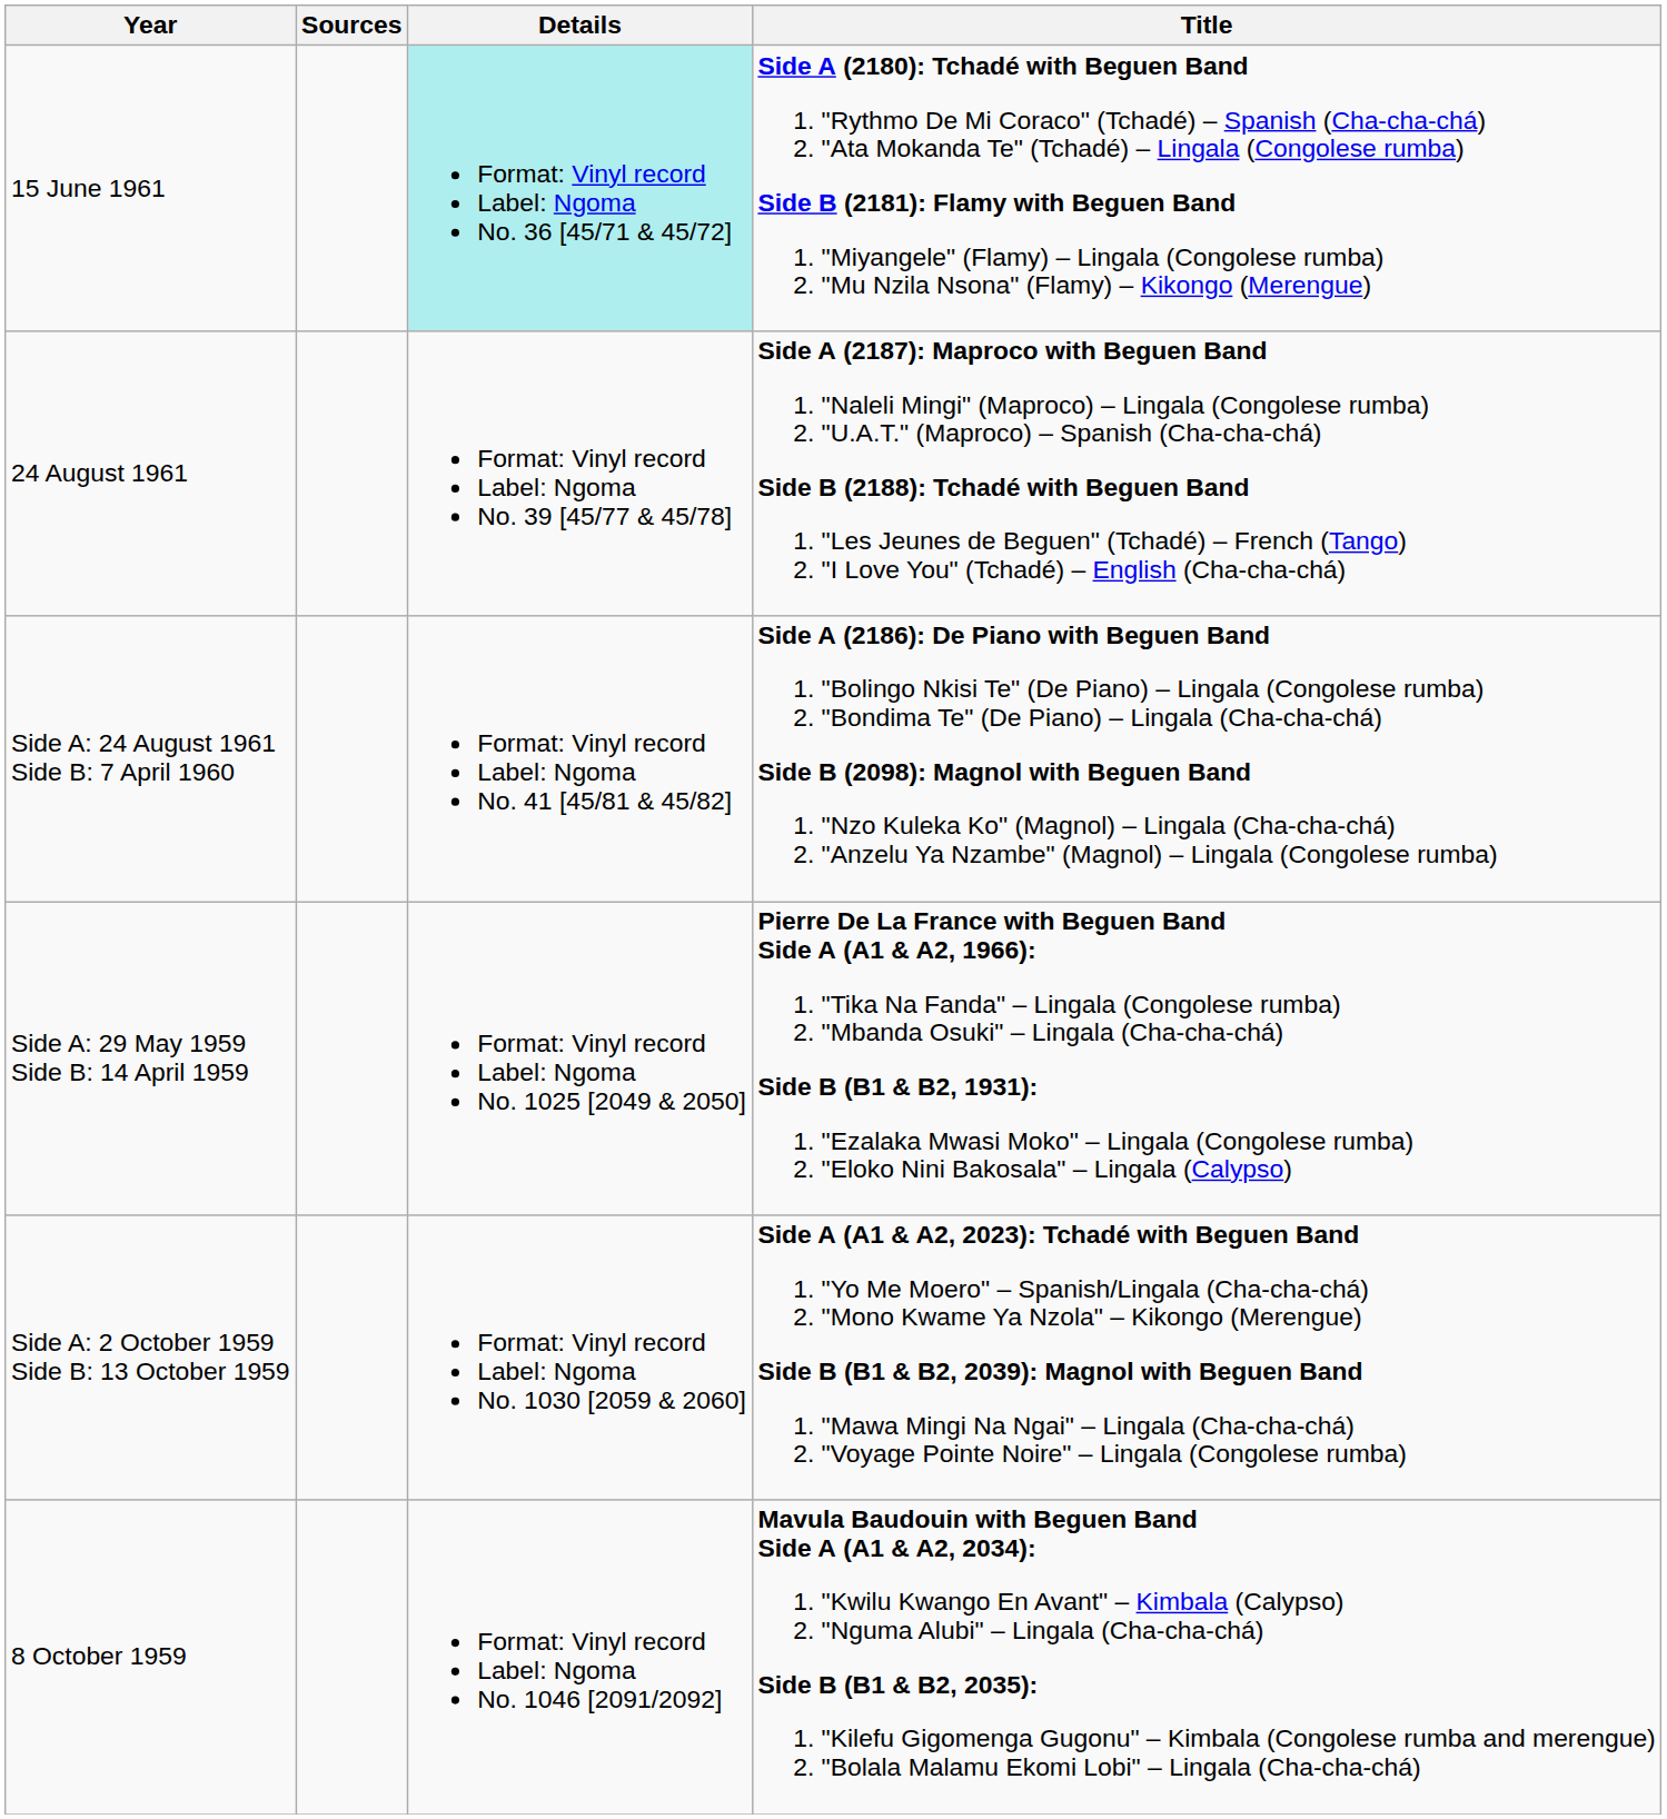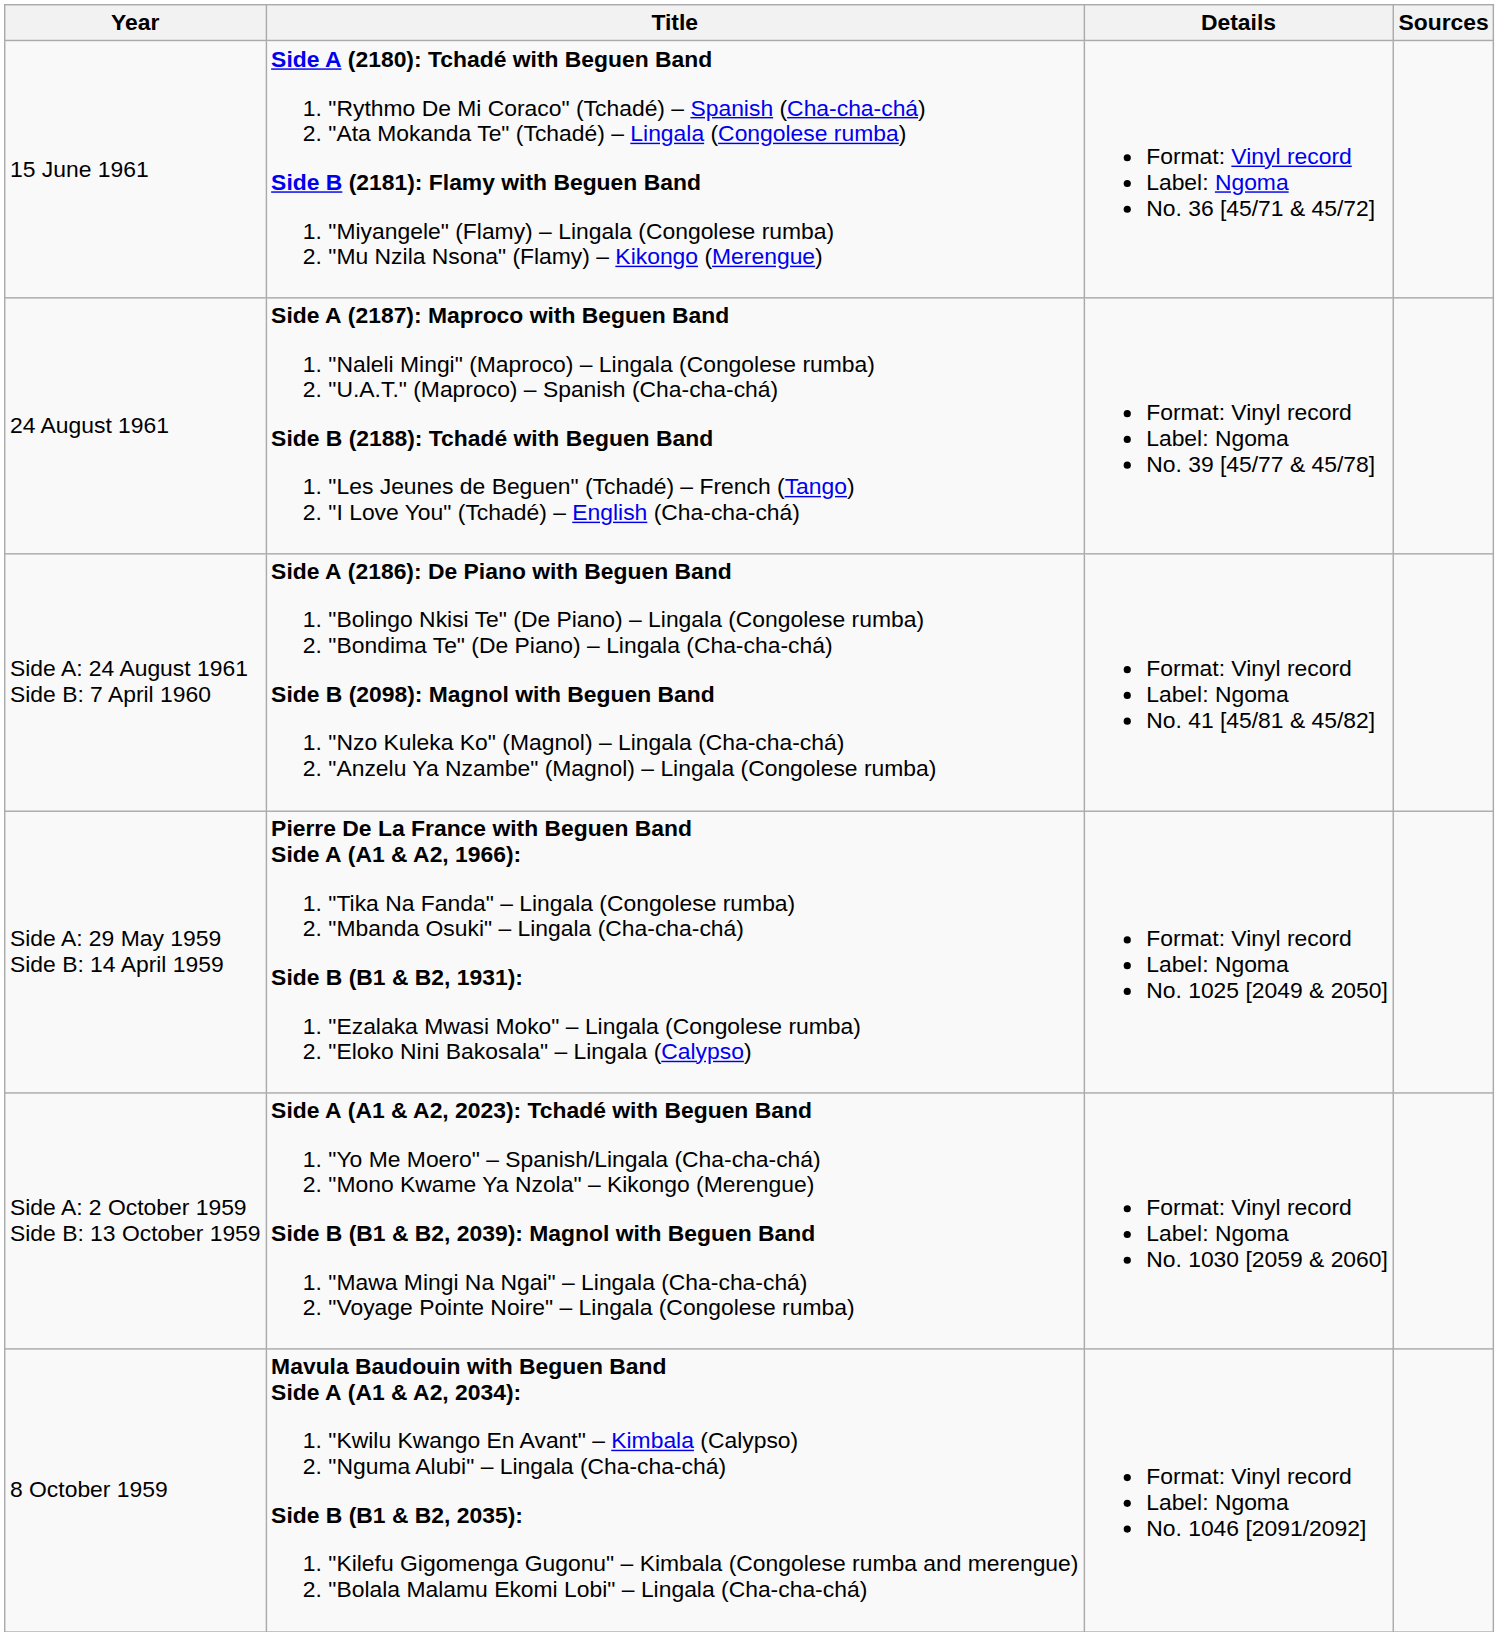columns swapped: Title <-> Sources
15 June 1961 | Details: paleturquoise background -> no background
